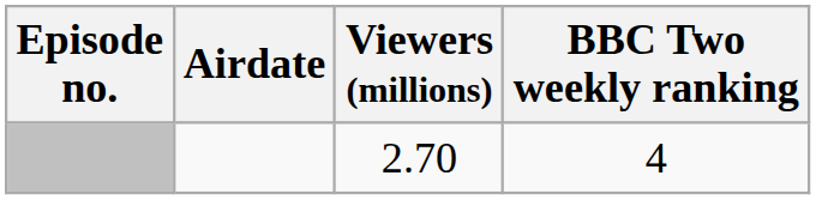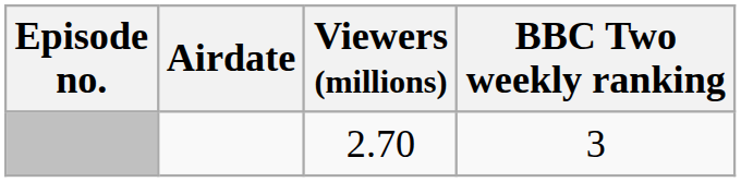row 2 | BBC Two weekly ranking: 4 -> 3
